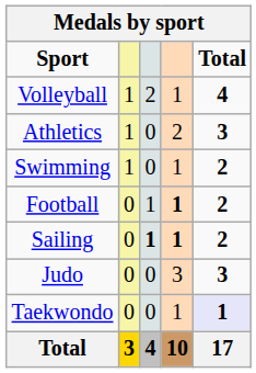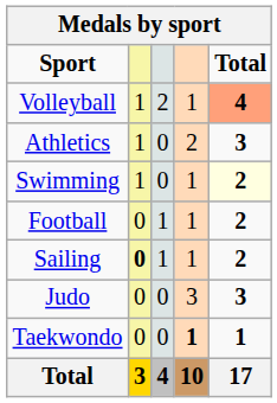Volleyball | Total: no background -> lightsalmon background
Swimming | Total: no background -> lightyellow background
Football | column 4: bold -> normal
Sailing | column 2: normal -> bold
Sailing | column 3: bold -> normal
Sailing | column 4: bold -> normal
Taekwondo | column 4: normal -> bold
Taekwondo | Total: lavender background -> no background
